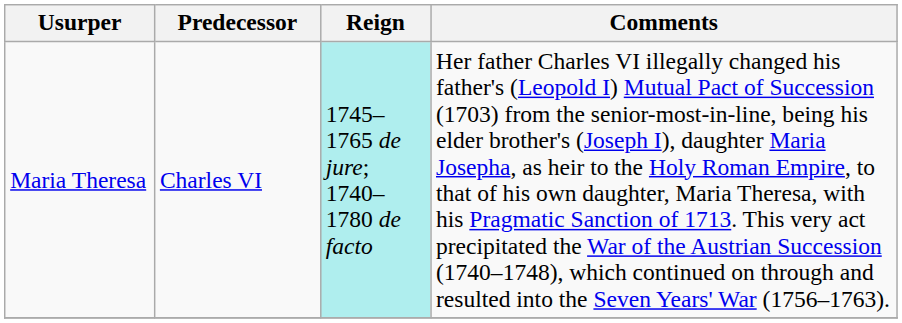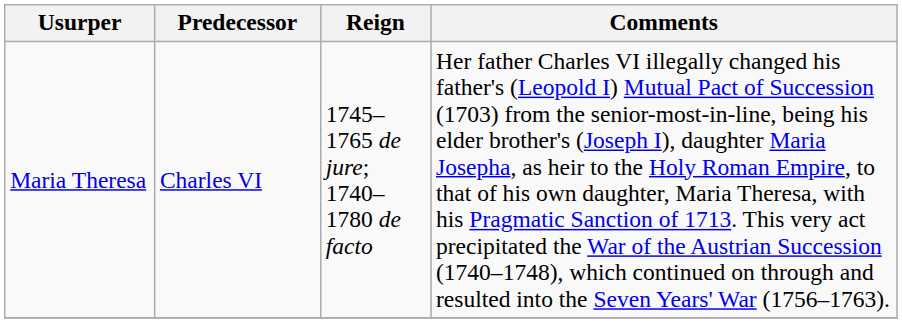Maria Theresa | Reign: paleturquoise background -> no background
